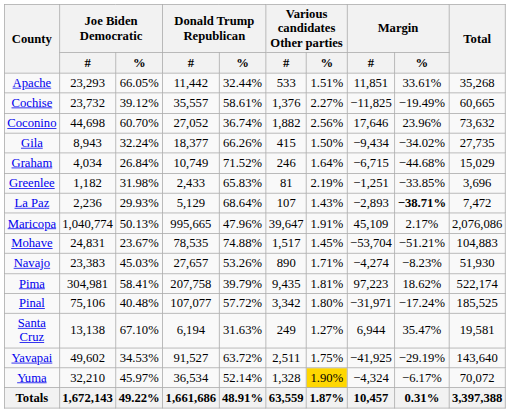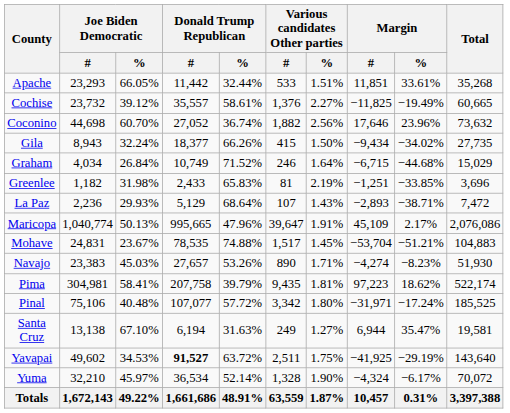La Paz | Margin / %: bold -> normal
Yavapai | Donald Trump Republican / #: normal -> bold
Yuma | Various candidates Other parties / %: gold background -> no background
